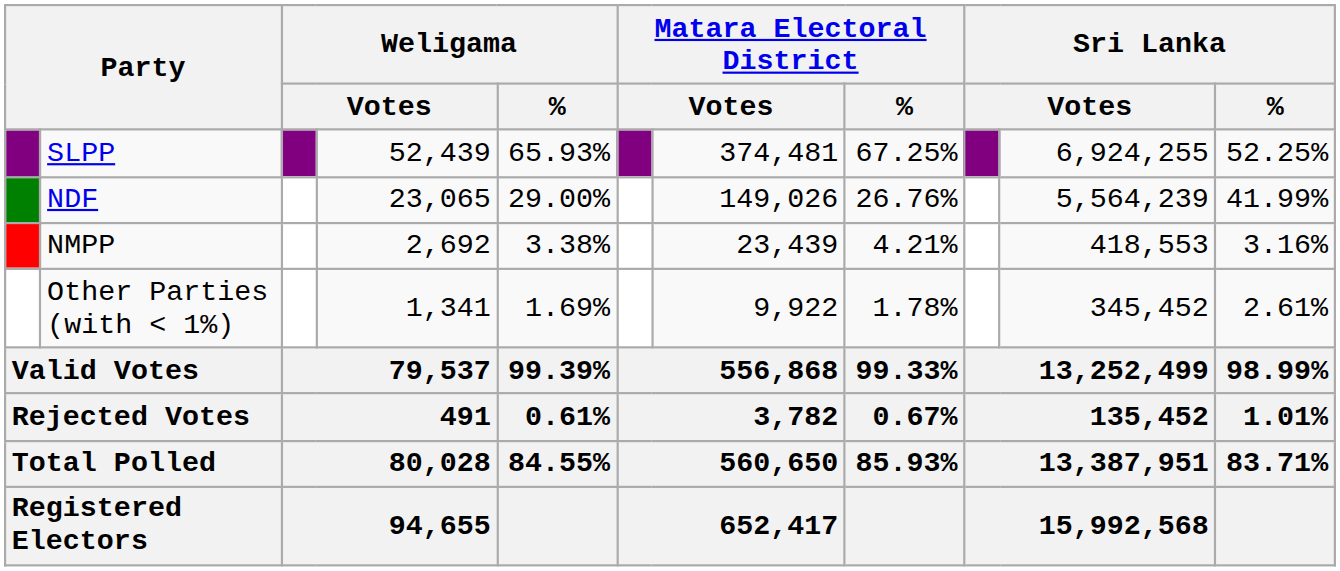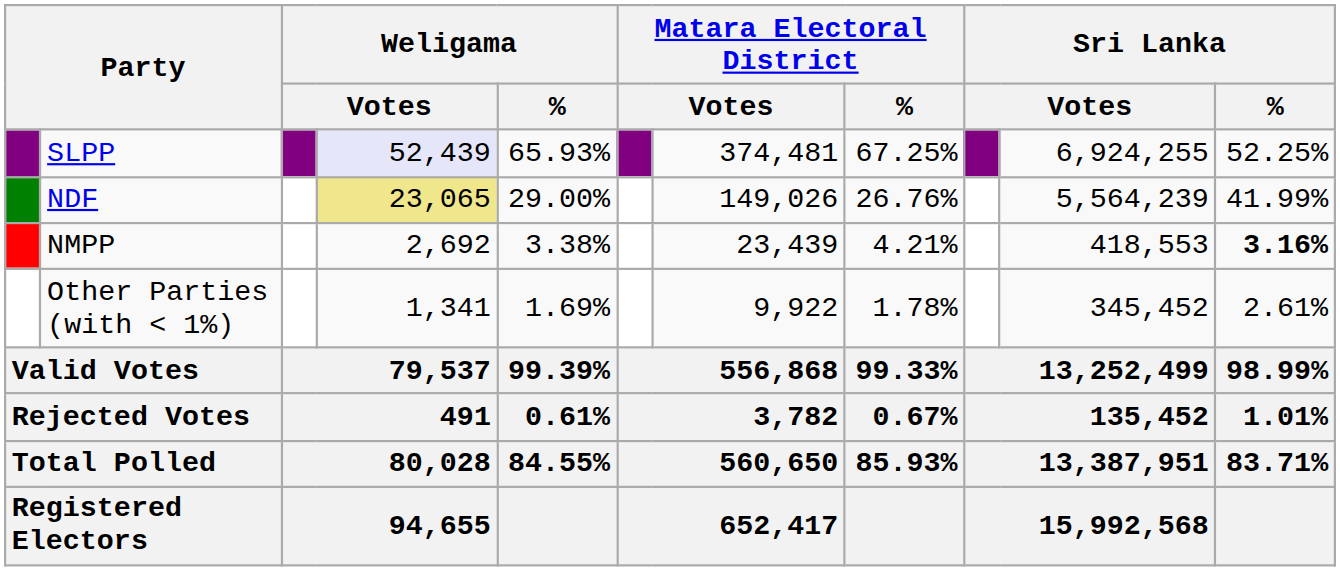SLPP | column 4: no background -> lavender background
NDF | column 4: no background -> khaki background
NMPP | Sri Lanka / %: normal -> bold
